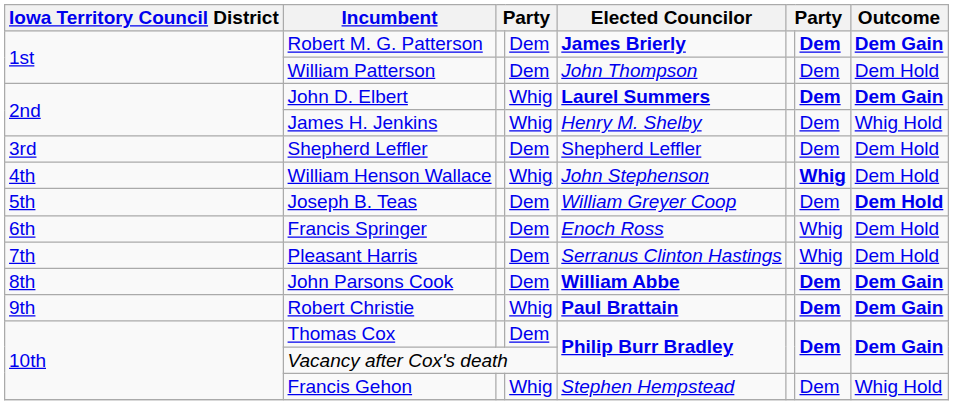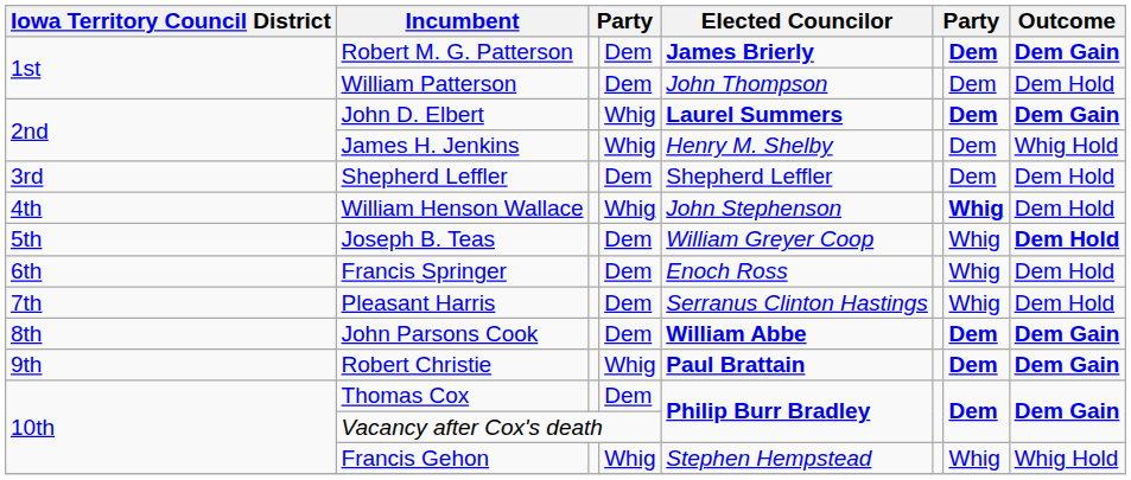Joseph B. Teas | column 7: Dem -> Whig
Francis Gehon | column 7: Dem -> Whig
